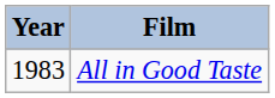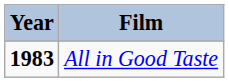row 2 | Year: normal -> bold
